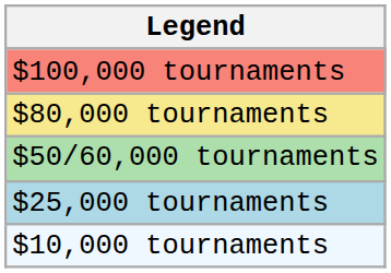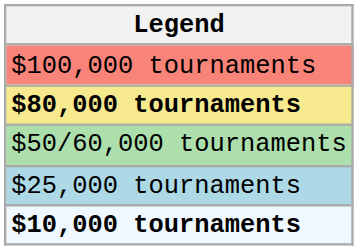row 3 | column 1: normal -> bold
row 6 | column 1: normal -> bold
